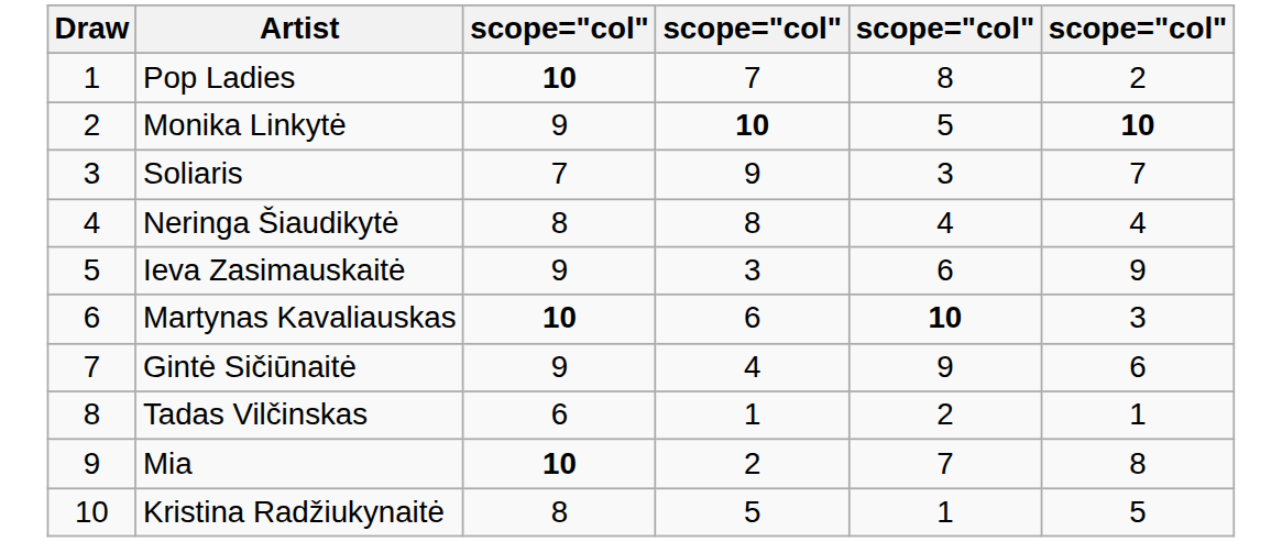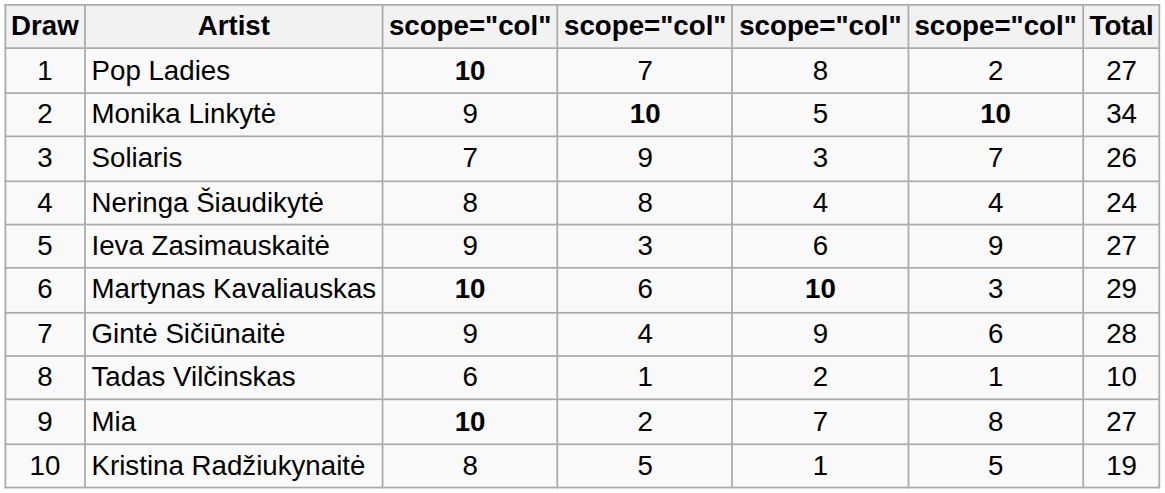+ column: Total | 27 | 34 | 26 | 24 | 27 | 29 | 28 | 10 | 27 | 19
